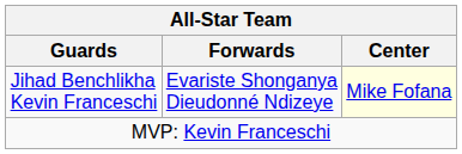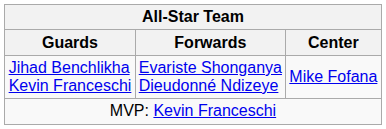Jihad Benchlikha Kevin Franceschi | Center: lightyellow background -> no background
